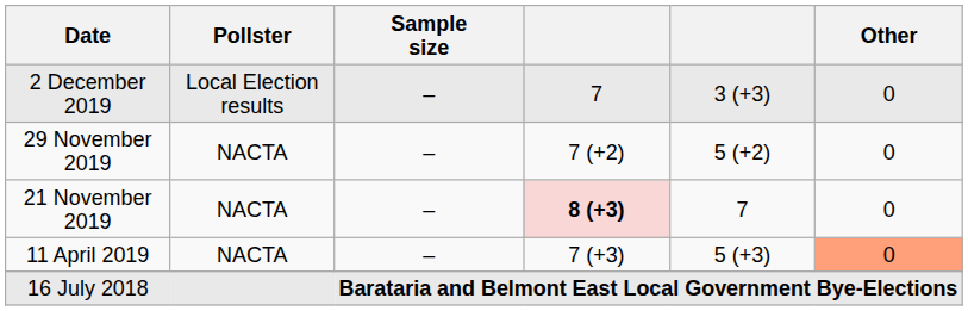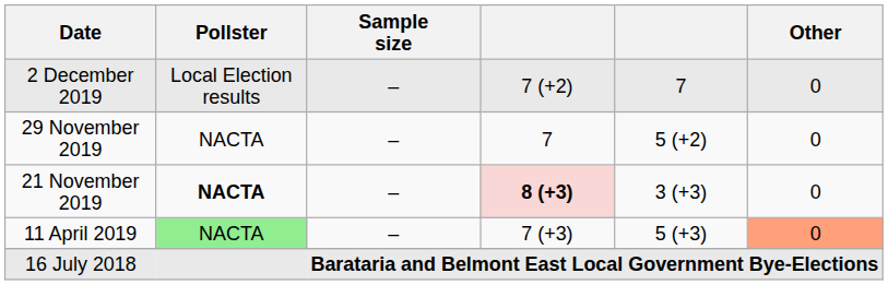2 December 2019 | column 4: 7 -> 7 (+2)
2 December 2019 | column 5: 3 (+3) -> 7
29 November 2019 | column 4: 7 (+2) -> 7
21 November 2019 | Pollster: normal -> bold
21 November 2019 | column 5: 7 -> 3 (+3)
11 April 2019 | Pollster: no background -> lightgreen background
